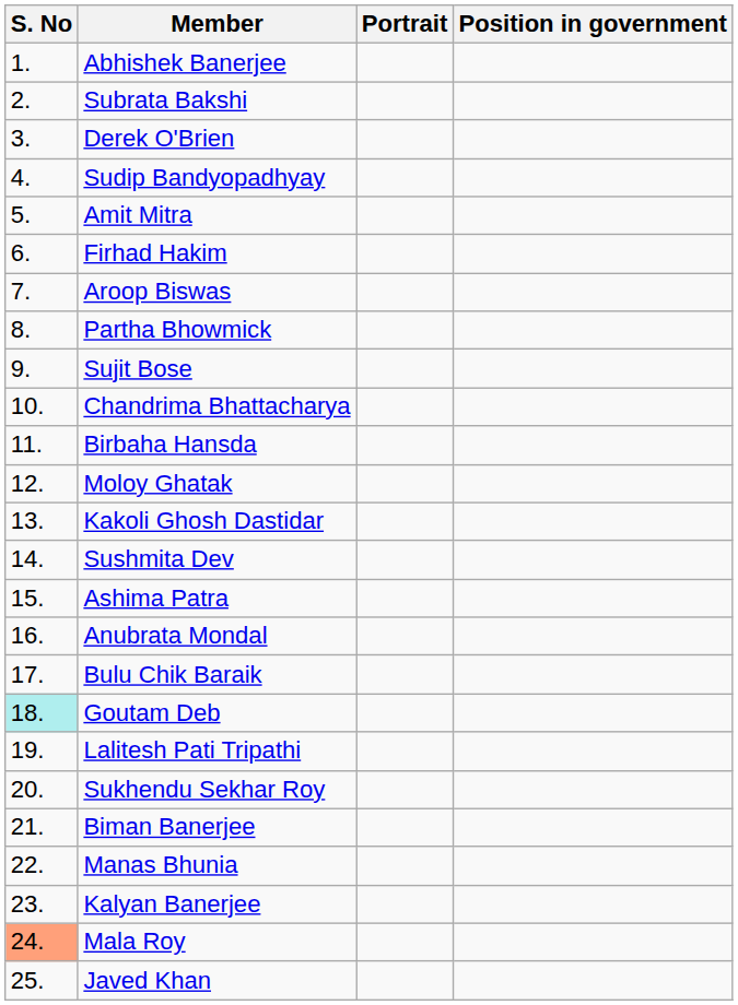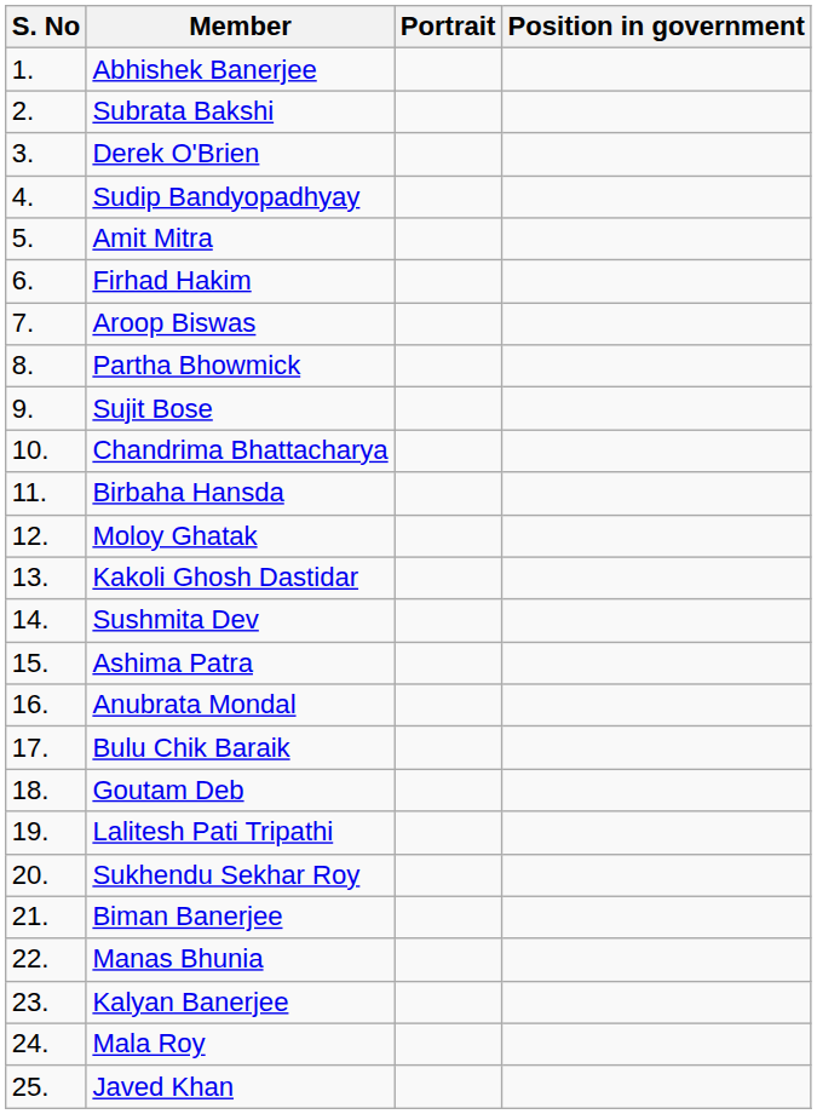Goutam Deb | S. No: paleturquoise background -> no background
Mala Roy | S. No: lightsalmon background -> no background
